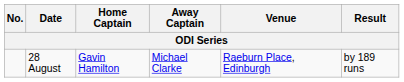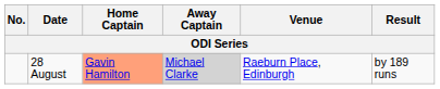28 August | Home Captain: no background -> lightsalmon background
28 August | Away Captain: no background -> lightgrey background
